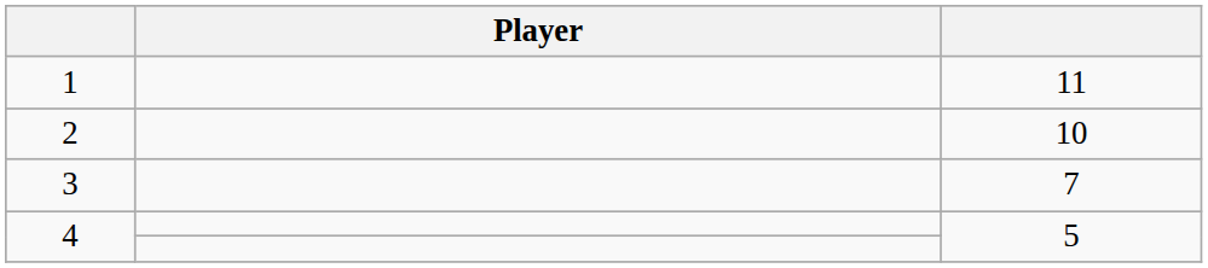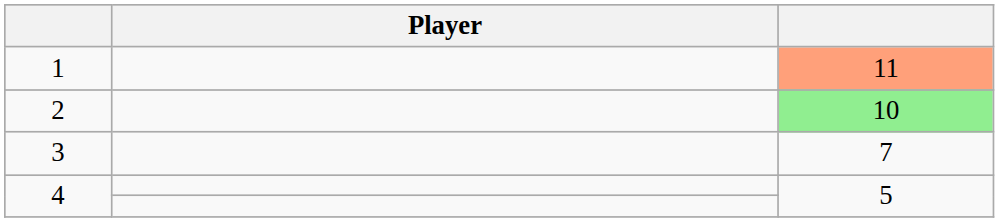1 | column 3: no background -> lightsalmon background
2 | column 3: no background -> lightgreen background
